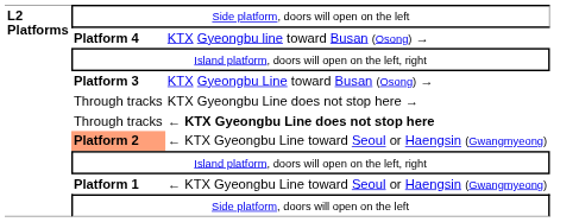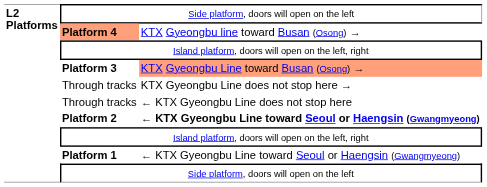Platform 4 | column 2: no background -> lightsalmon background
Platform 3 | column 3: no background -> lightsalmon background
Through tracks / ← KTX Gyeongbu Line does not stop here | column 3: bold -> normal
Platform 2 | column 2: lightsalmon background -> no background
Platform 2 | column 3: normal -> bold
